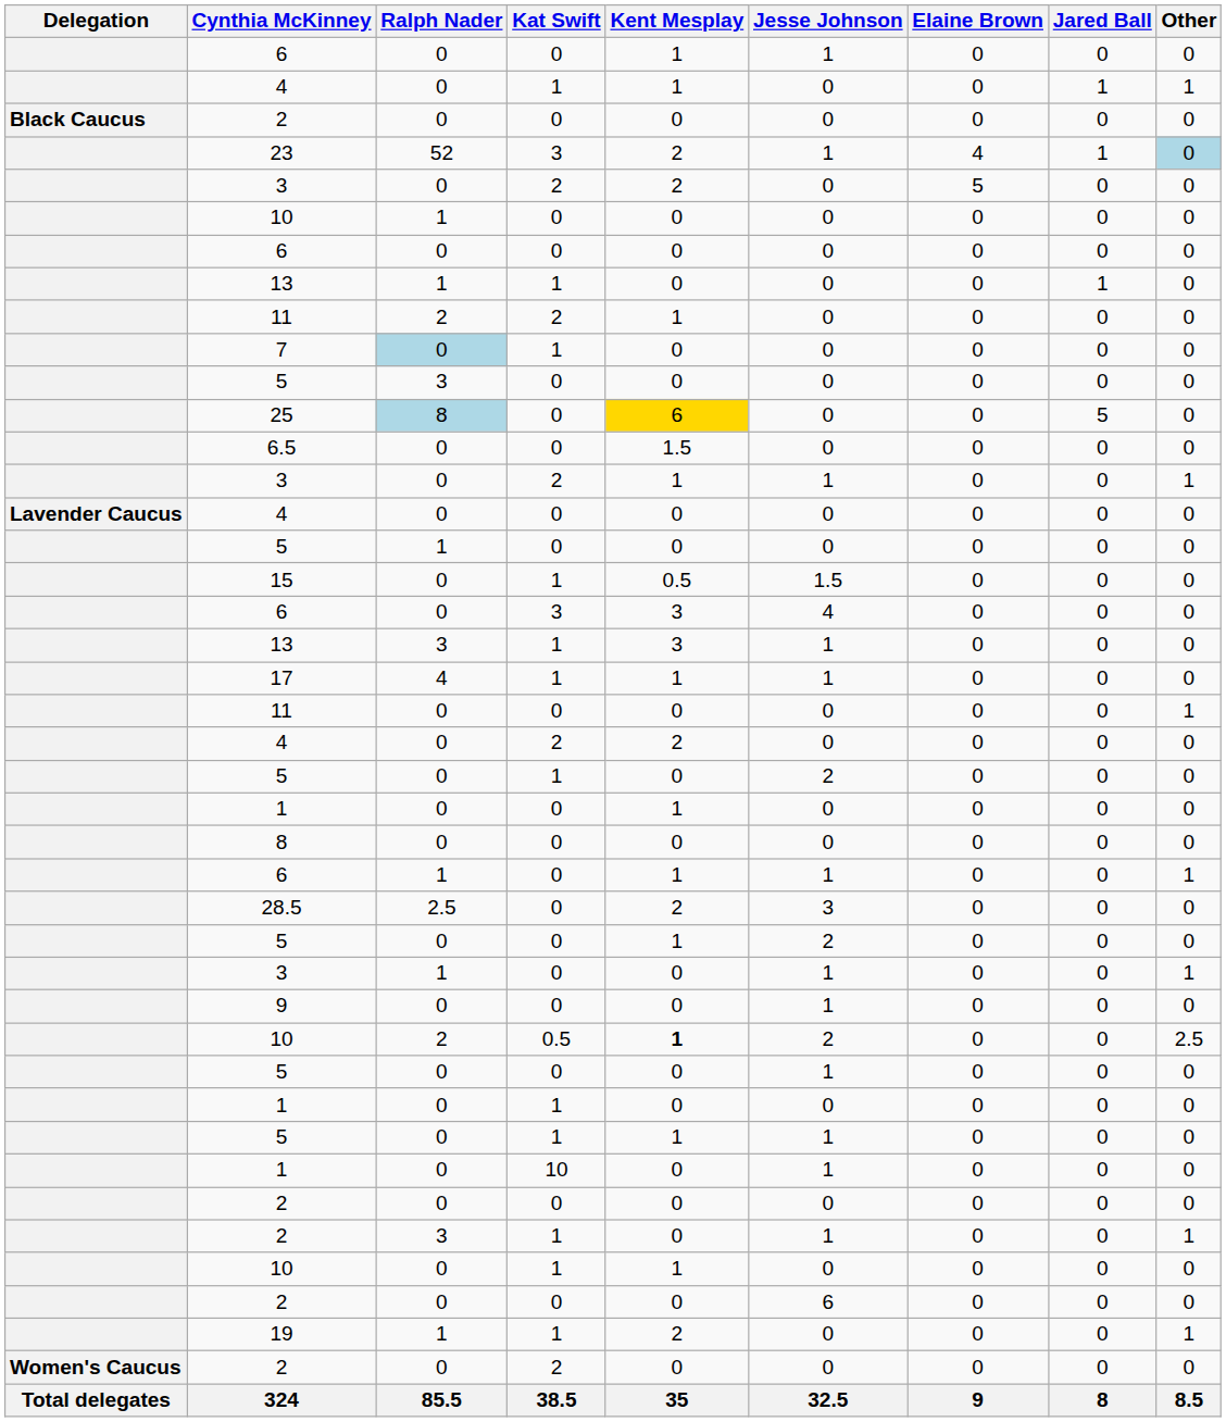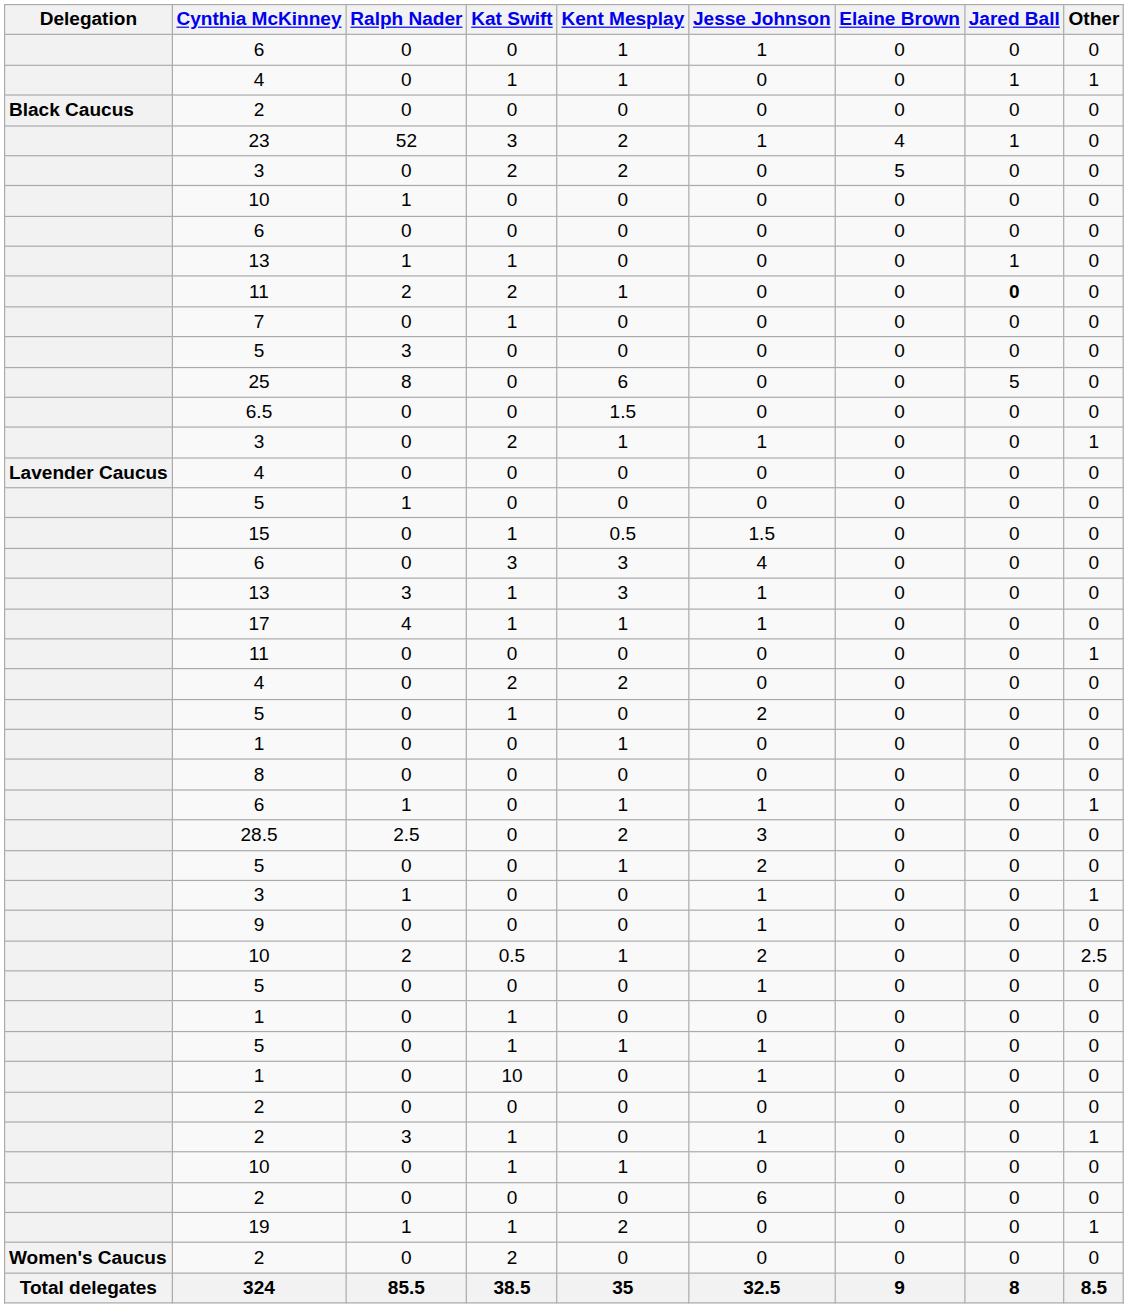23 | Other: lightblue background -> no background
11 / 2 | Jared Ball: normal -> bold
7 | Ralph Nader: lightblue background -> no background
25 | Ralph Nader: lightblue background -> no background
25 | Kent Mesplay: gold background -> no background
10 / 0.5 | Kent Mesplay: bold -> normal
